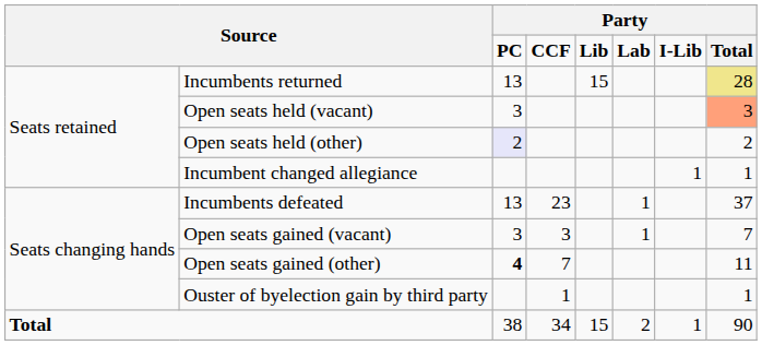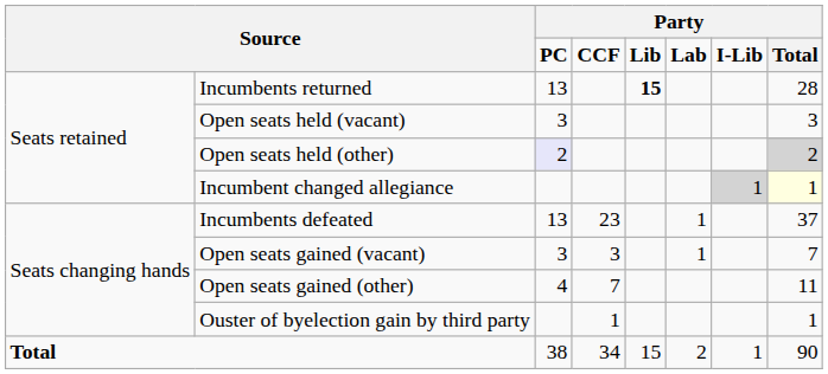Incumbents returned | column 5: normal -> bold
Incumbents returned | column 8: khaki background -> no background
Open seats held (vacant) | column 8: lightsalmon background -> no background
Open seats held (other) | column 8: no background -> lightgrey background
Incumbent changed allegiance | column 7: no background -> lightgrey background
Incumbent changed allegiance | column 8: no background -> lightyellow background
Open seats gained (other) | column 3: bold -> normal
